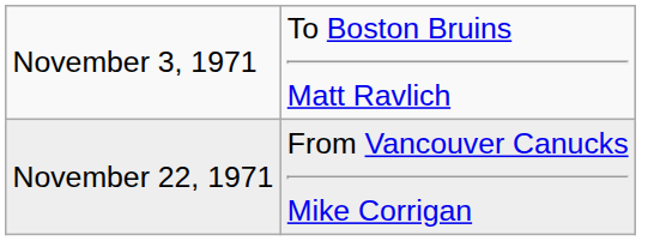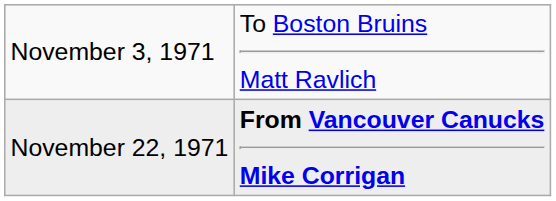November 22, 1971 | column 2: normal -> bold
